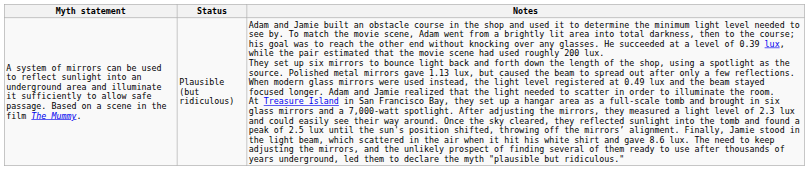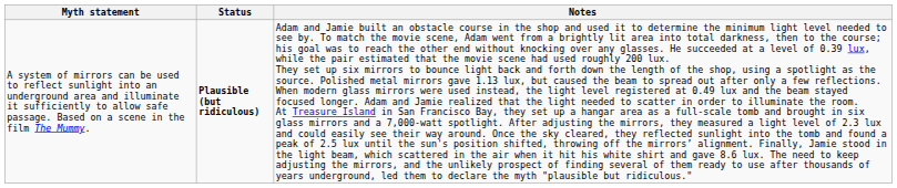row 2 | Status: normal -> bold
